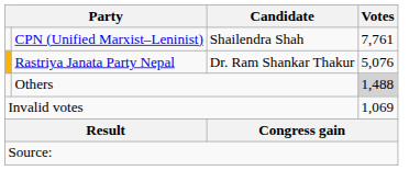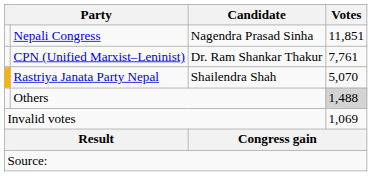+ row: Nepali Congress | Nagendra Prasad Sinha | 11,851
CPN (Unified Marxist–Leninist) | Candidate: Shailendra Shah -> Dr. Ram Shankar Thakur
Rastriya Janata Party Nepal | Candidate: Dr. Ram Shankar Thakur -> Shailendra Shah
Rastriya Janata Party Nepal | Votes: 5,076 -> 5,070
